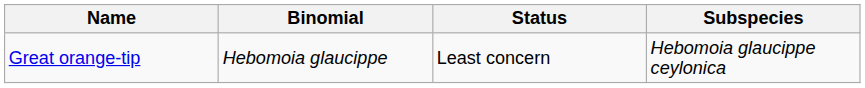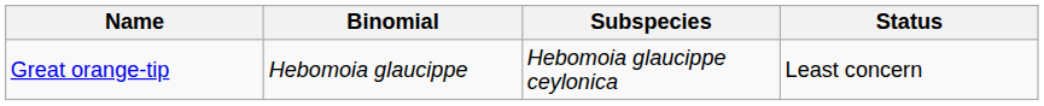columns swapped: Subspecies <-> Status
